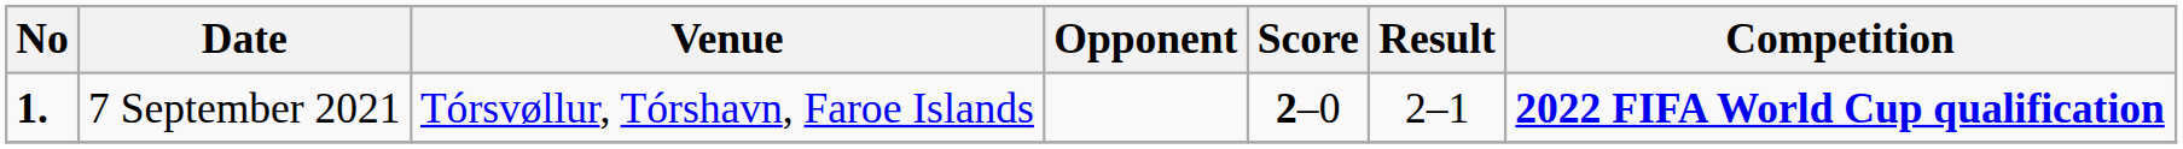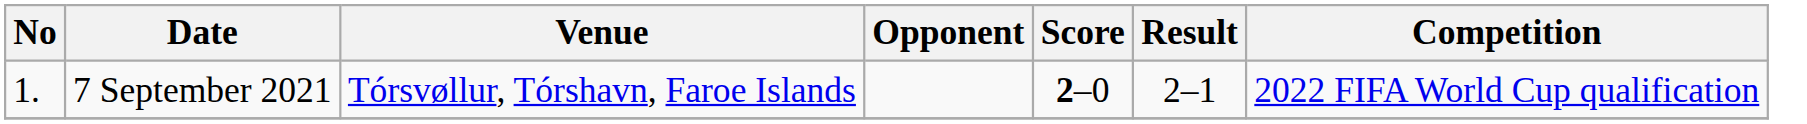7 September 2021 | No: bold -> normal
7 September 2021 | Competition: bold -> normal
